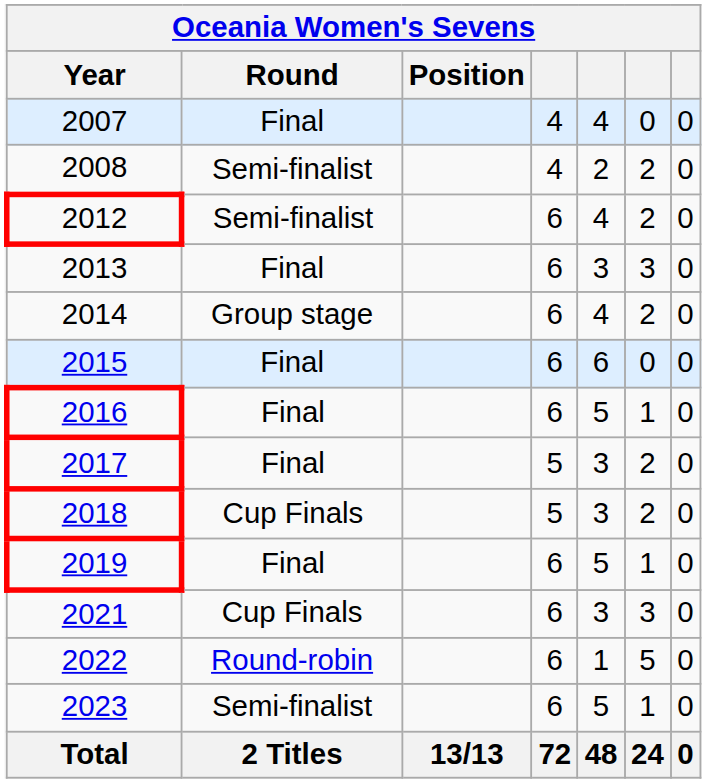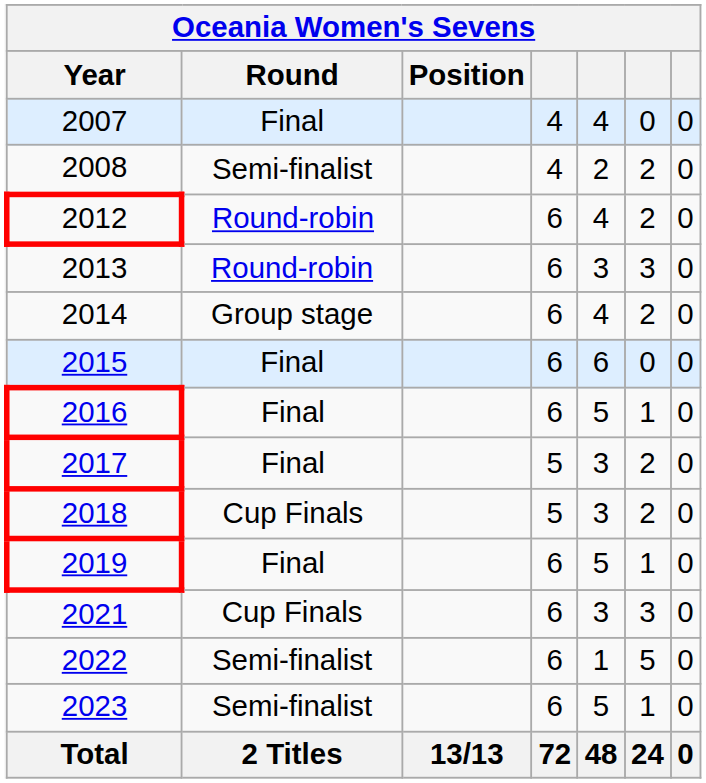2012 | Round: Semi-finalist -> Round-robin
2013 | Round: Final -> Round-robin
2022 | Round: Round-robin -> Semi-finalist
